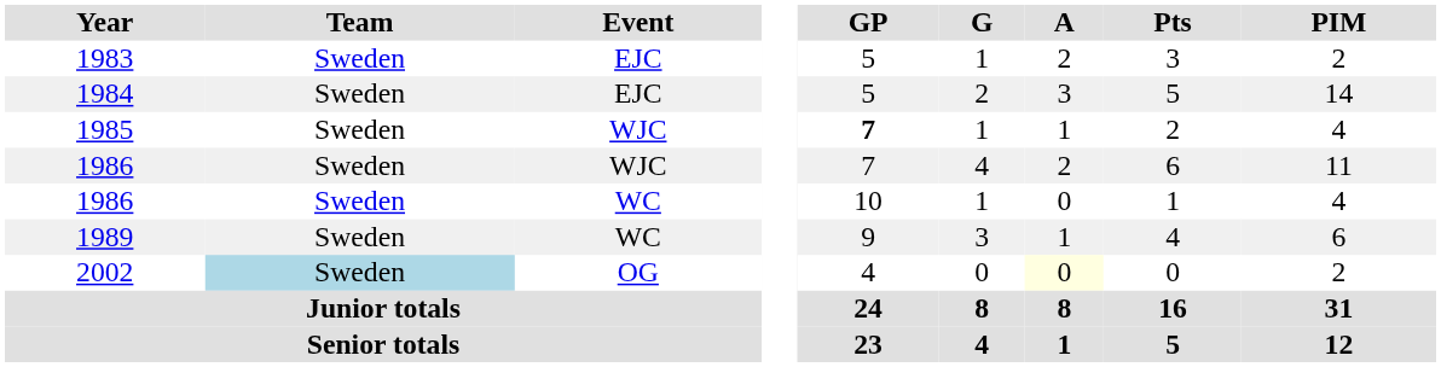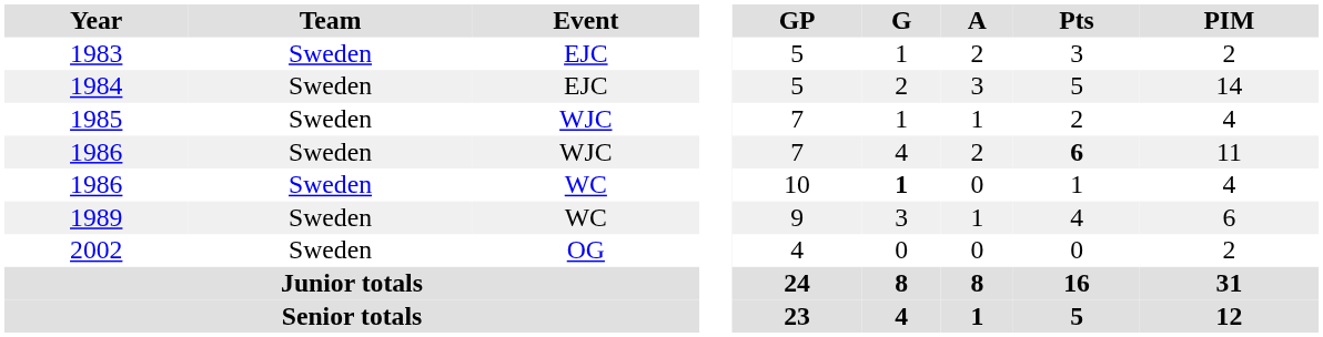1985 | GP: bold -> normal
1986 / WJC | Pts: normal -> bold
1986 / WC | G: normal -> bold
2002 | Team: lightblue background -> no background
2002 | A: lightyellow background -> no background
